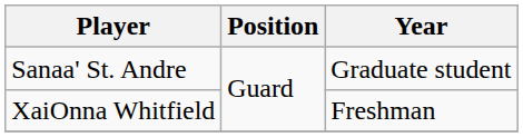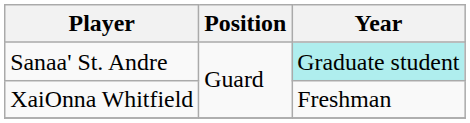Sanaa' St. Andre | Year: no background -> paleturquoise background
